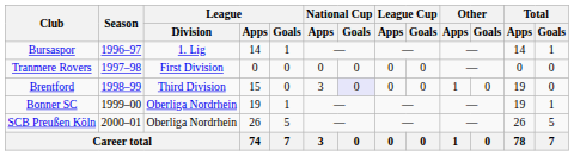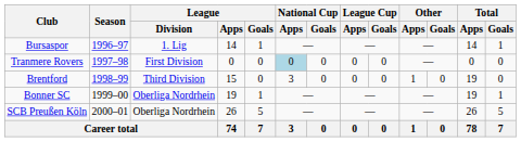Tranmere Rovers | National Cup / Apps: no background -> lightblue background
Brentford | National Cup / Goals: lavender background -> no background
